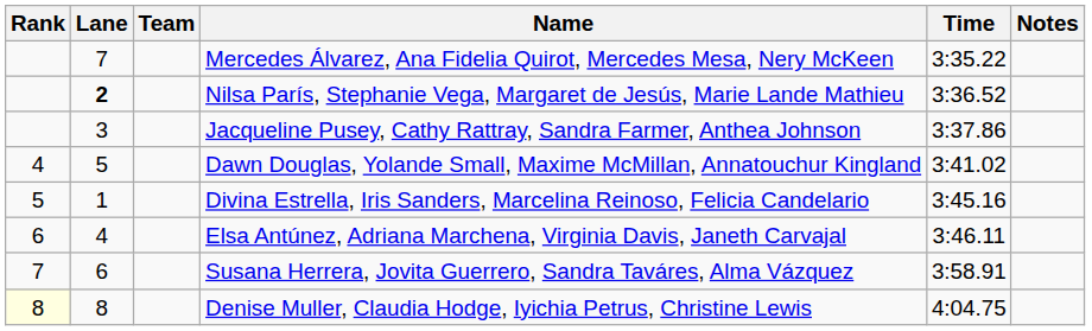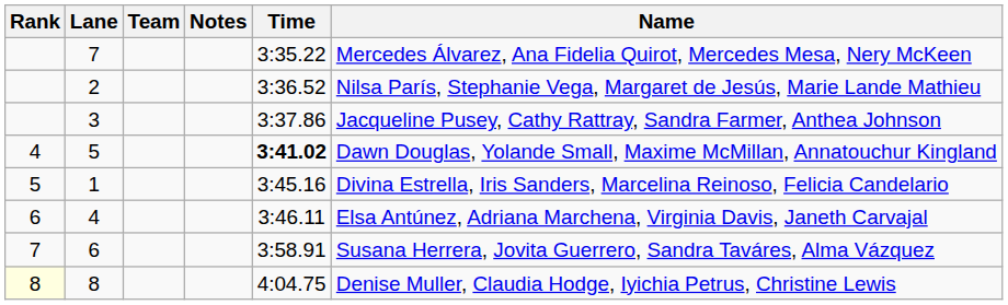columns swapped: Name <-> Notes
row 3 | Lane: bold -> normal
row 5 | Time: normal -> bold
